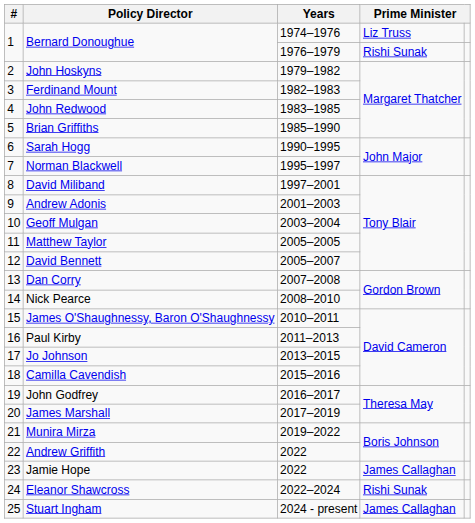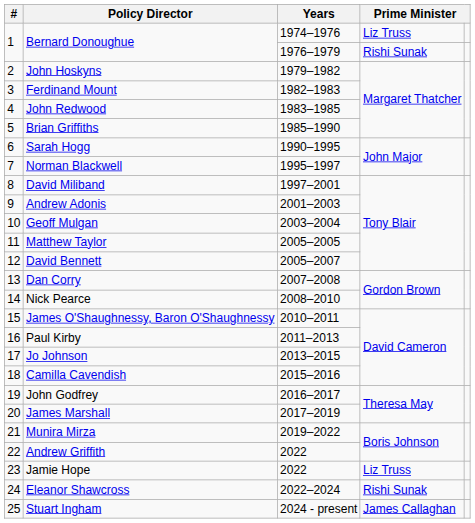Jamie Hope | column 4: James Callaghan -> Liz Truss
